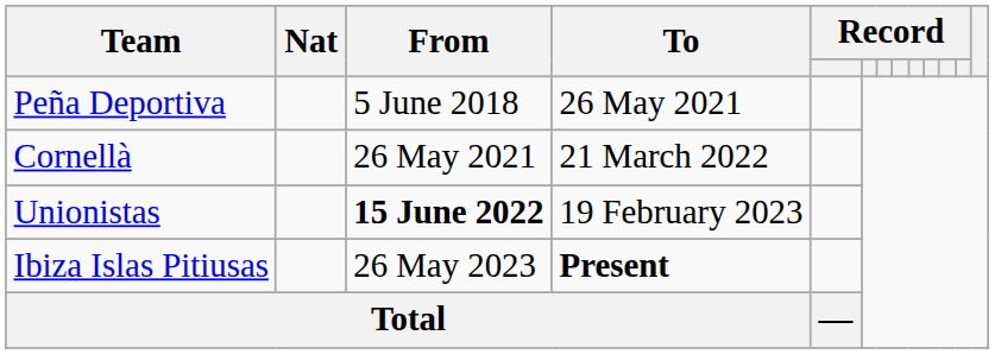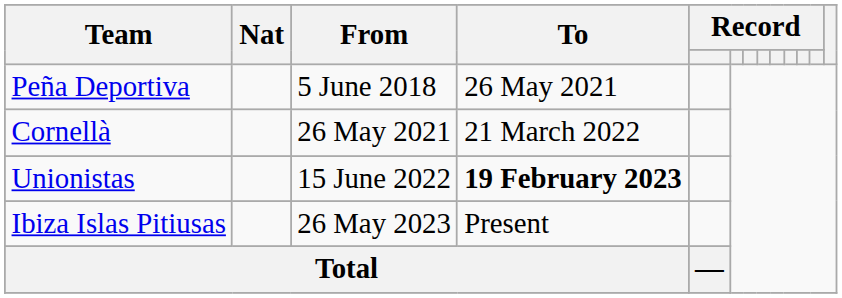Unionistas | From: bold -> normal
Unionistas | To: normal -> bold
Ibiza Islas Pitiusas | To: bold -> normal
